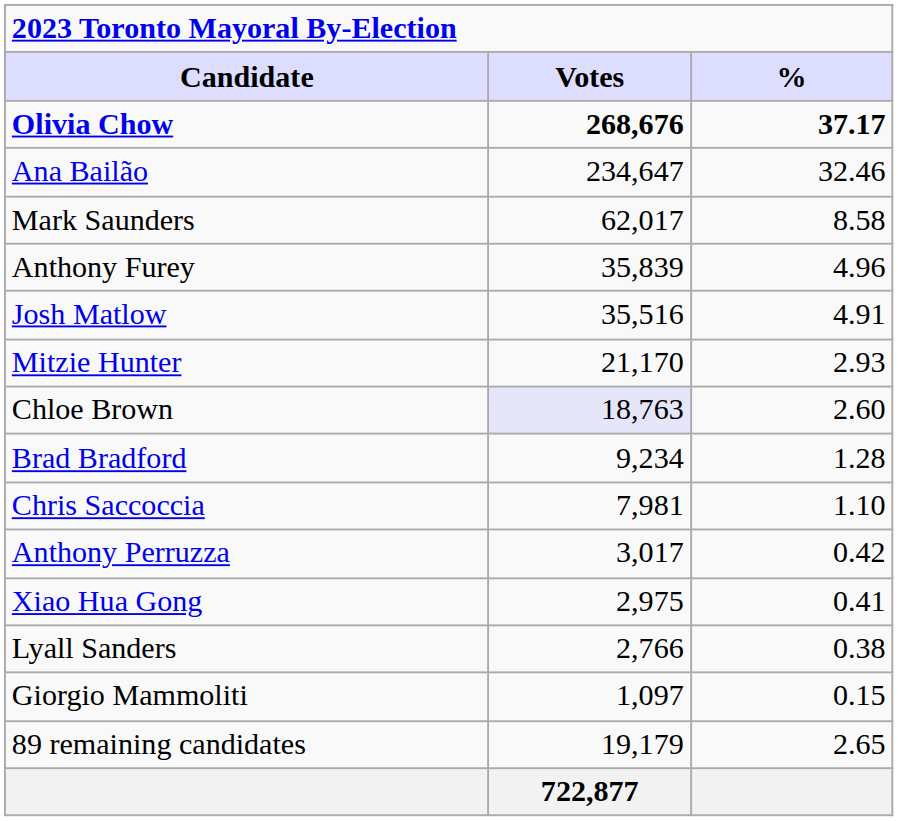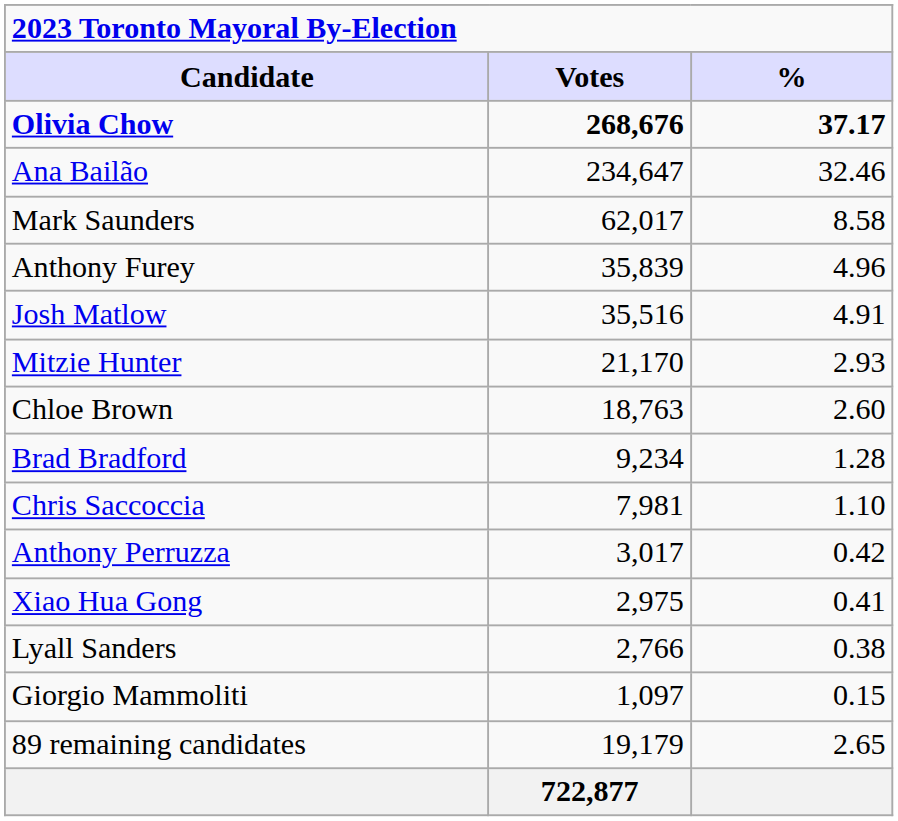Chloe Brown | Votes: lavender background -> no background
